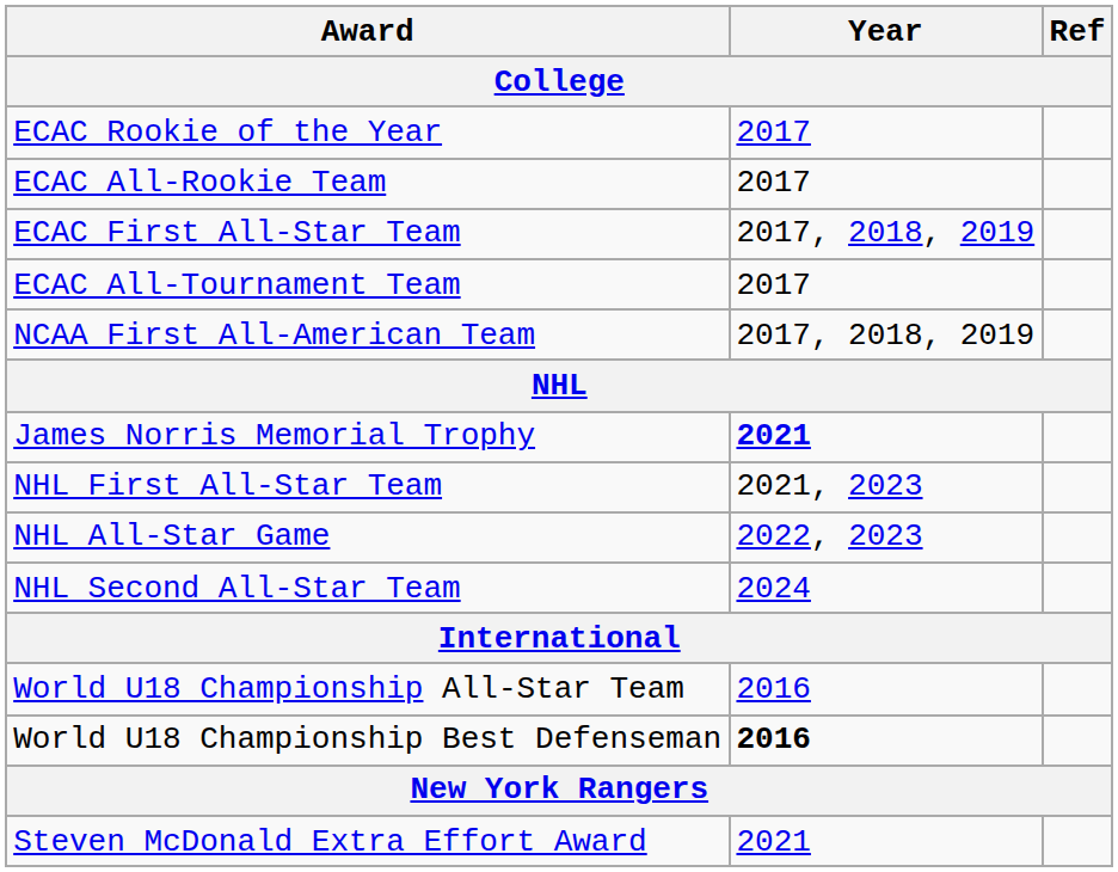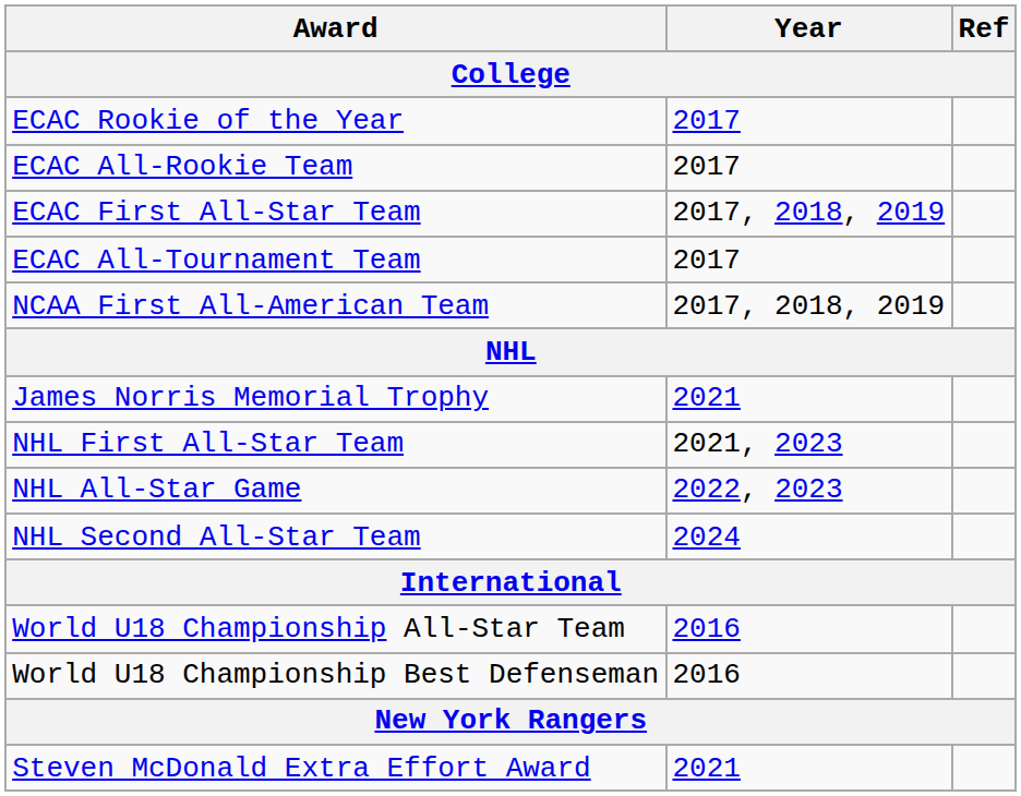James Norris Memorial Trophy | Year: bold -> normal
World U18 Championship Best Defenseman | Year: bold -> normal
